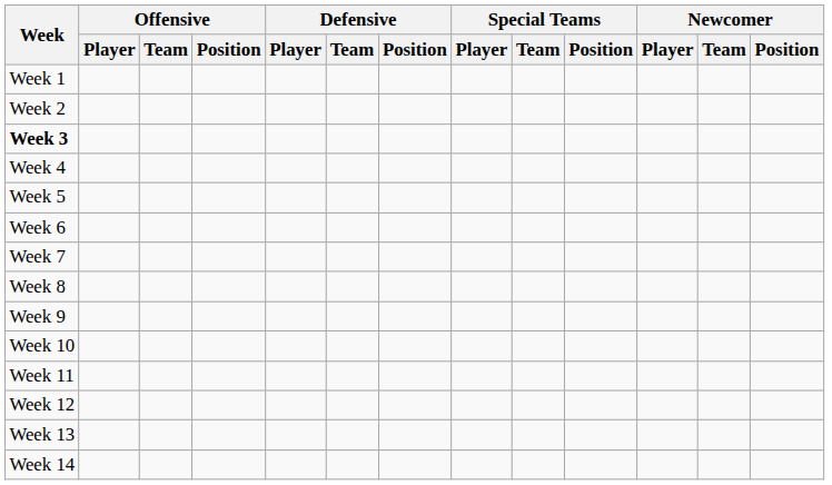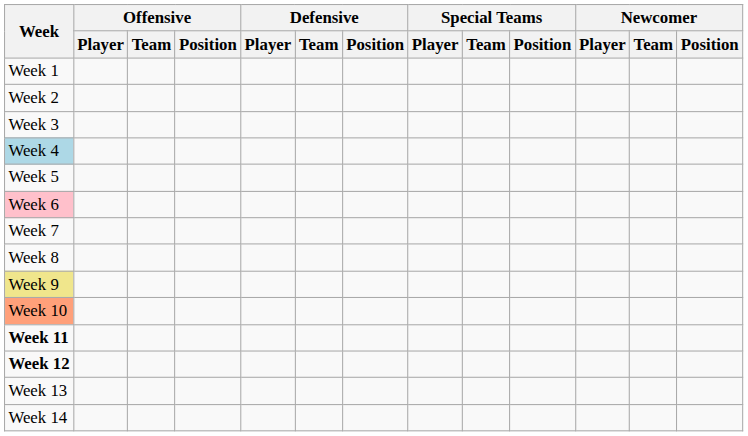Week 3 | Week: bold -> normal
Week 4 | Week: no background -> lightblue background
Week 6 | Week: no background -> pink background
Week 9 | Week: no background -> khaki background
Week 10 | Week: no background -> lightsalmon background
Week 11 | Week: normal -> bold
Week 12 | Week: normal -> bold
